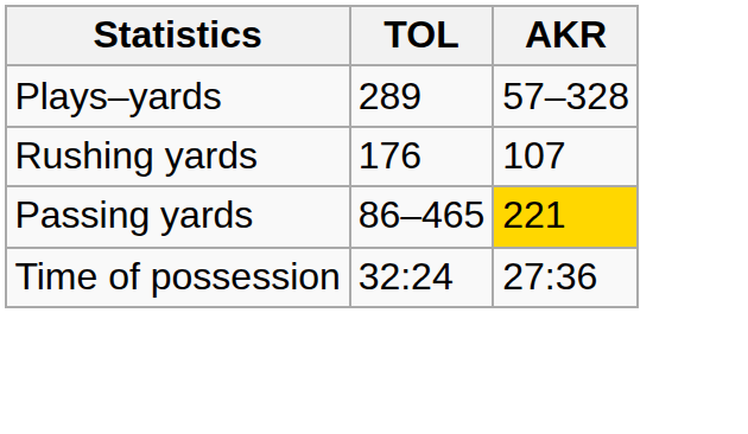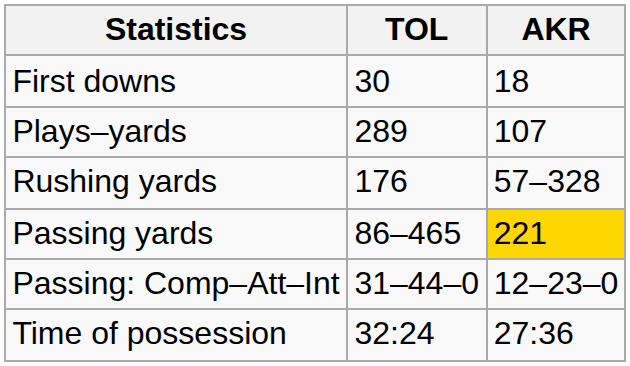+ row: First downs | 30 | 18
Plays–yards | AKR: 57–328 -> 107
Rushing yards | AKR: 107 -> 57–328
+ row: Passing: Comp–Att–Int | 31–44–0 | 12–23–0
